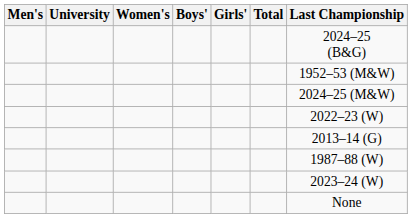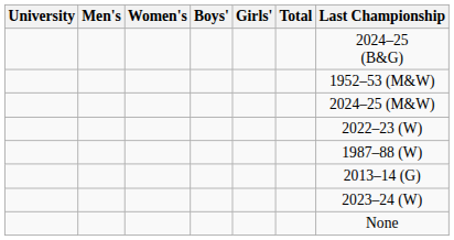columns swapped: University <-> Men's
row 6 | Last Championship: 2013–14 (G) -> 1987–88 (W)
row 7 | Last Championship: 1987–88 (W) -> 2013–14 (G)
